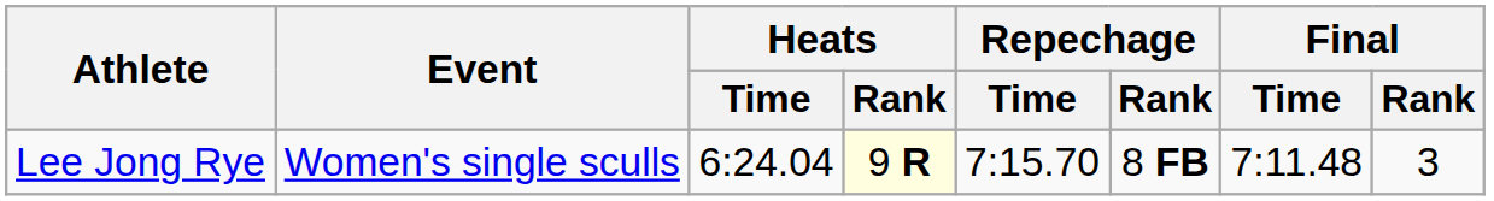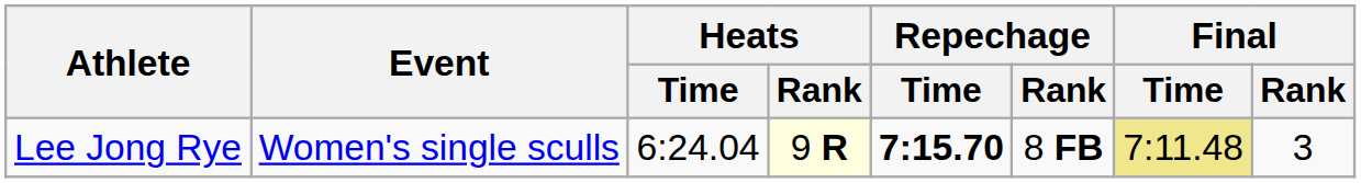Lee Jong Rye | Repechage / Time: normal -> bold
Lee Jong Rye | Final / Time: no background -> khaki background
